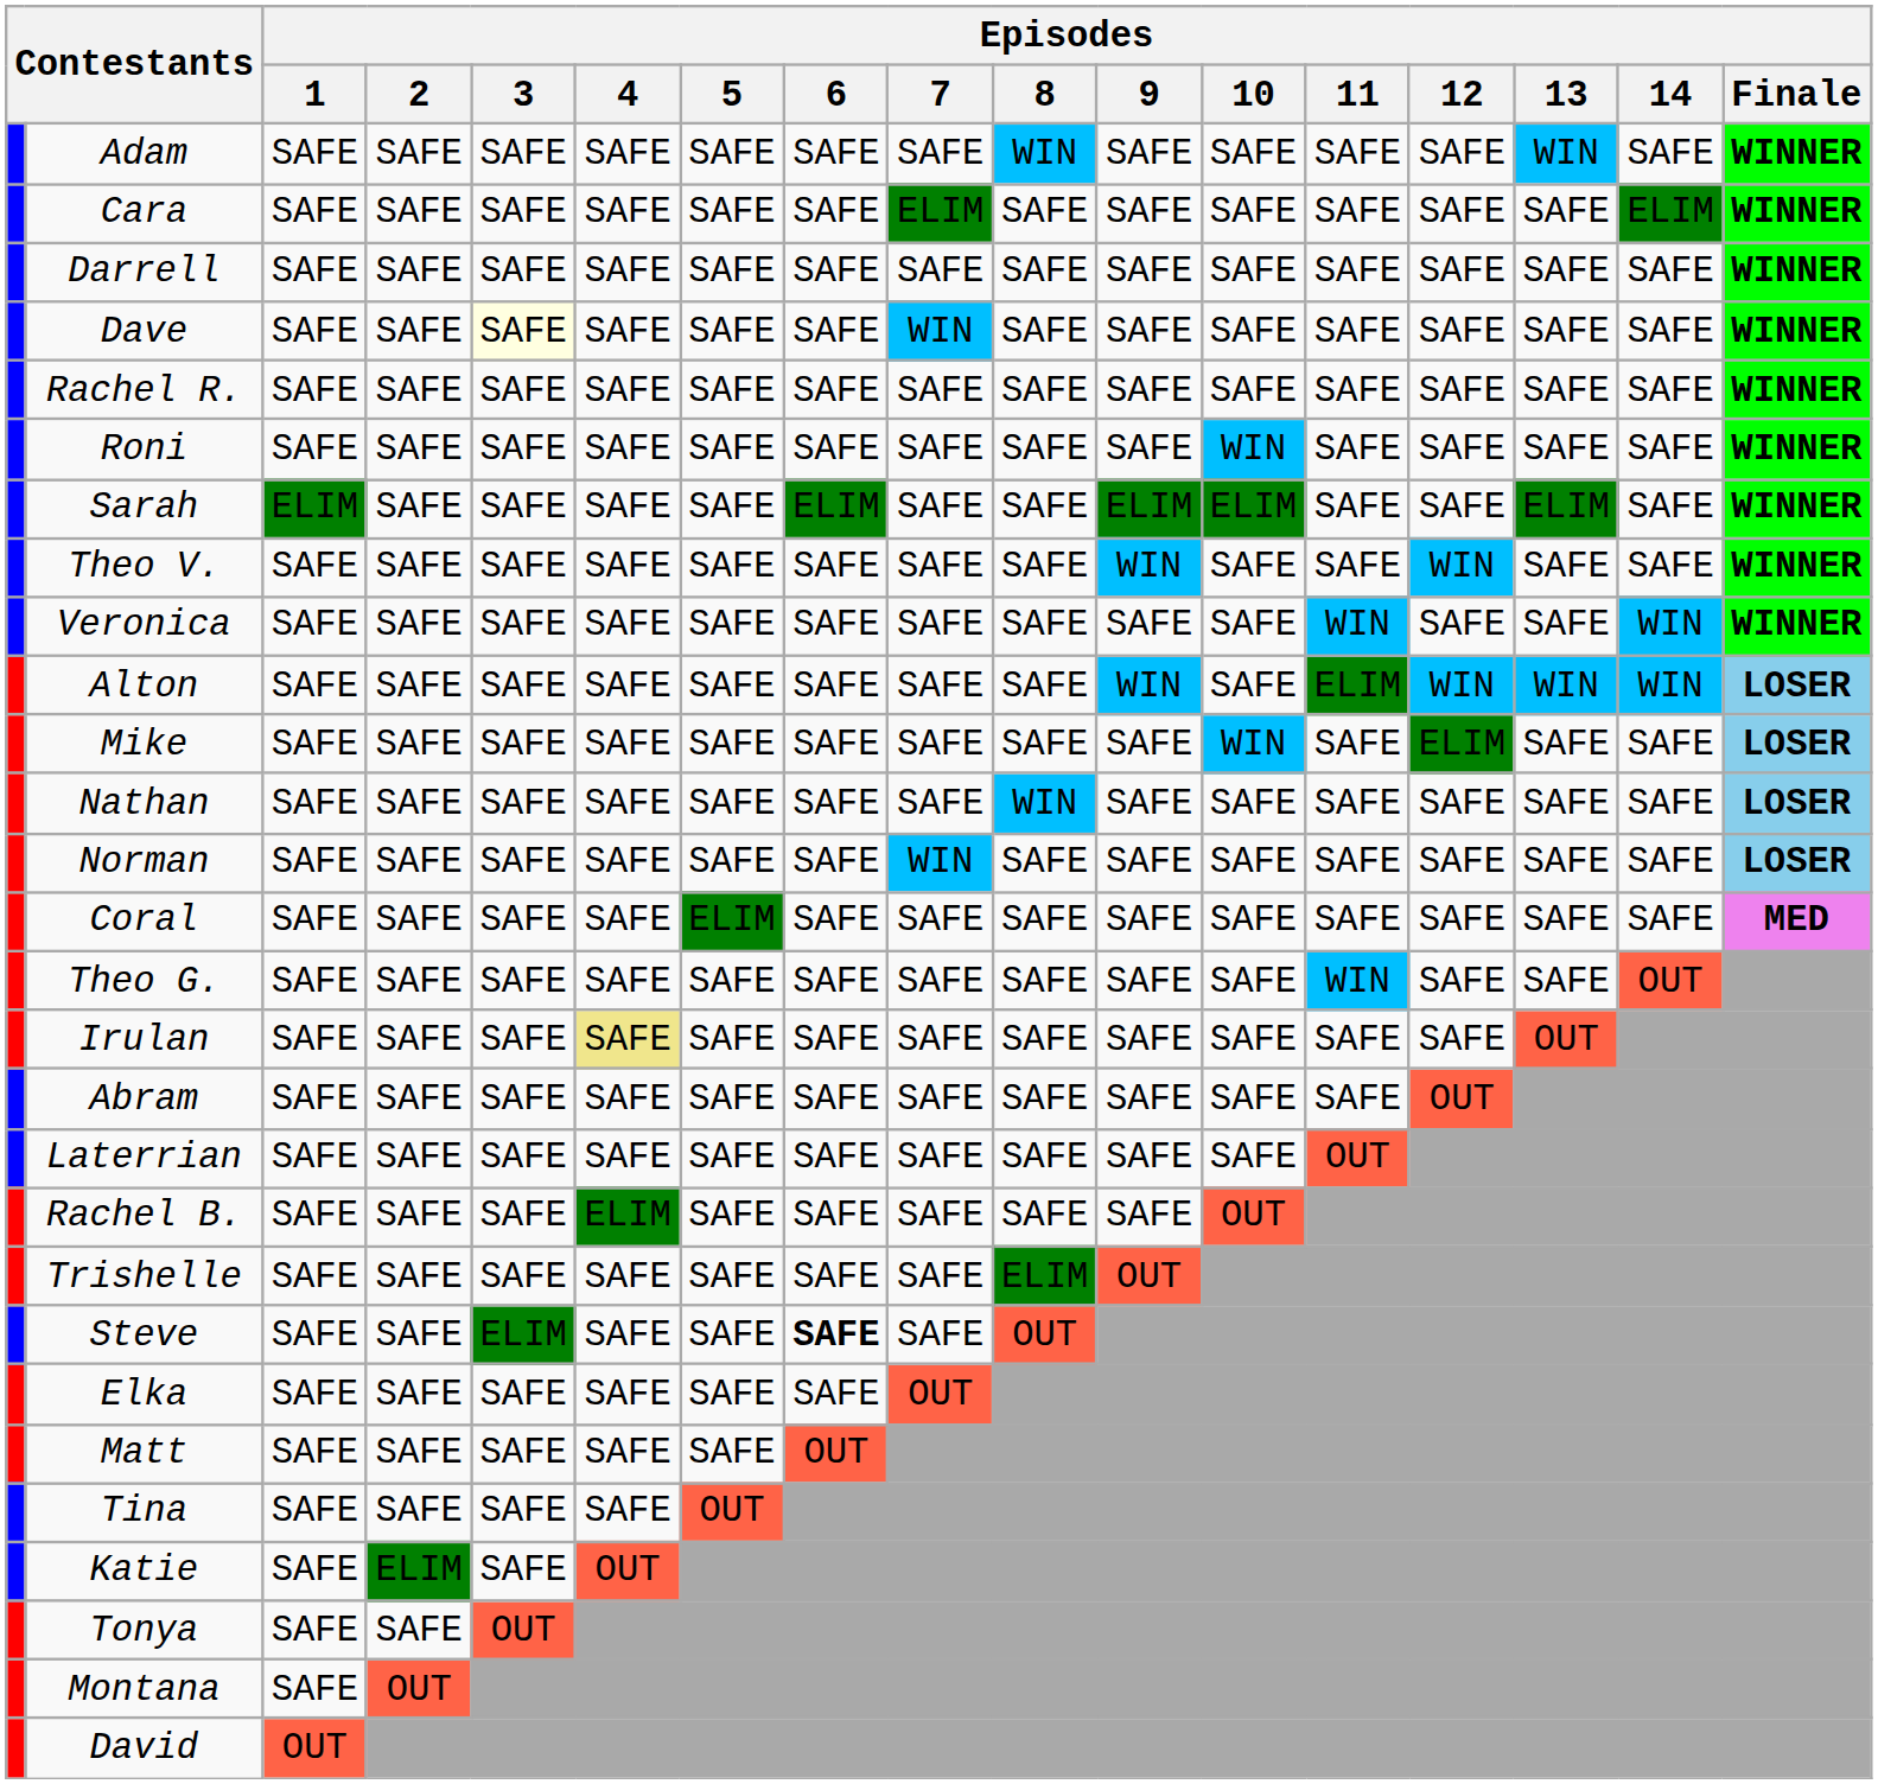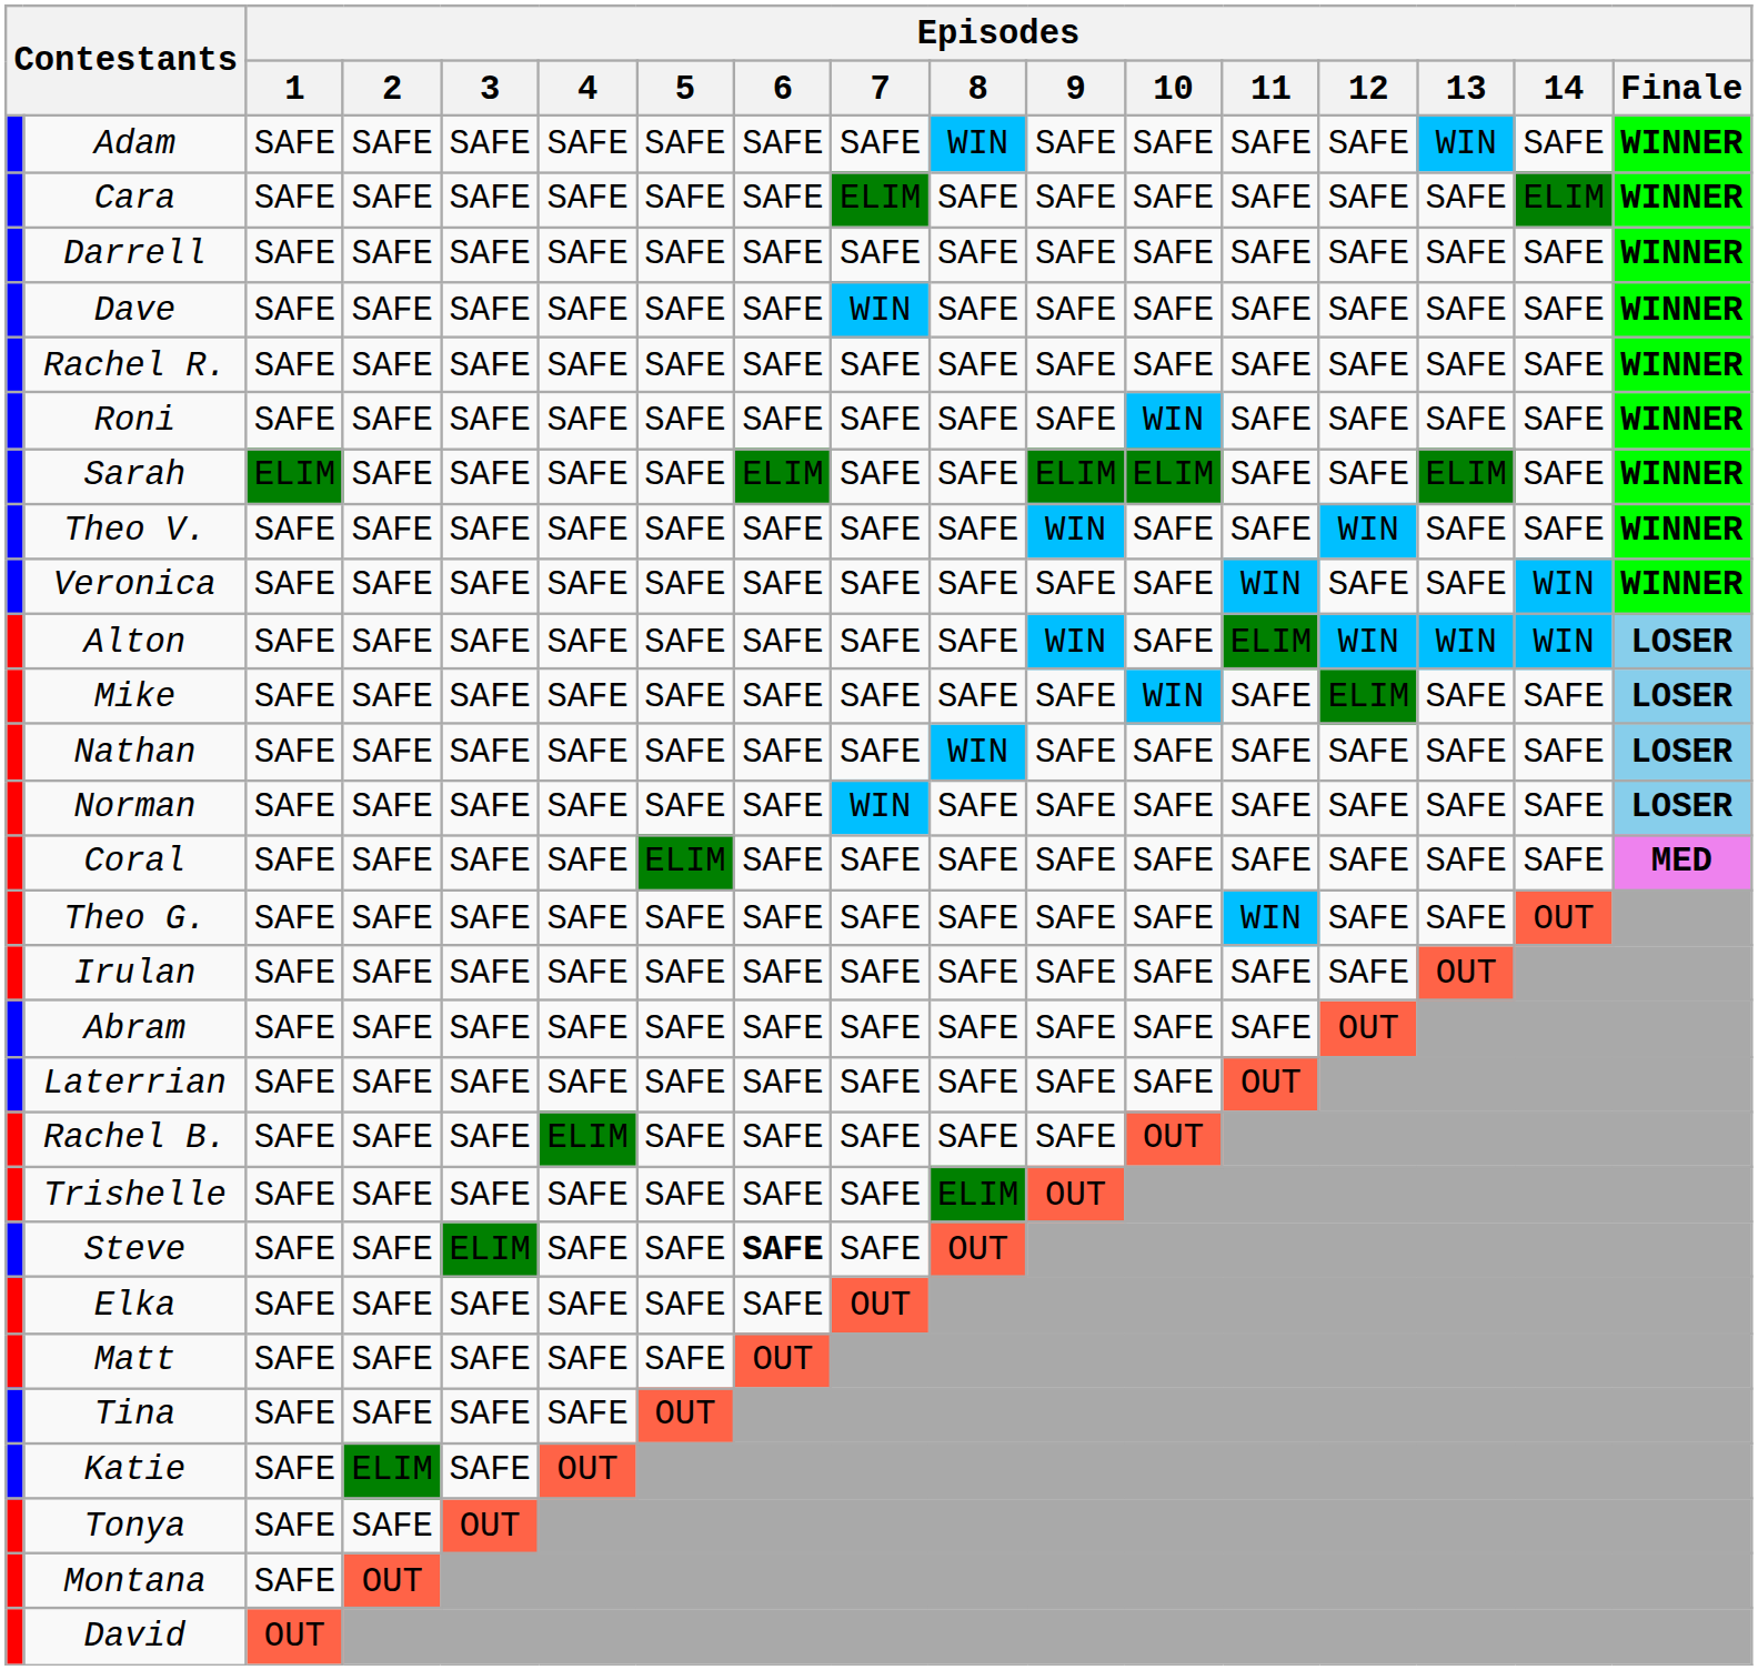Dave | Episodes / 3: lightyellow background -> no background
Irulan | Episodes / 4: khaki background -> no background
